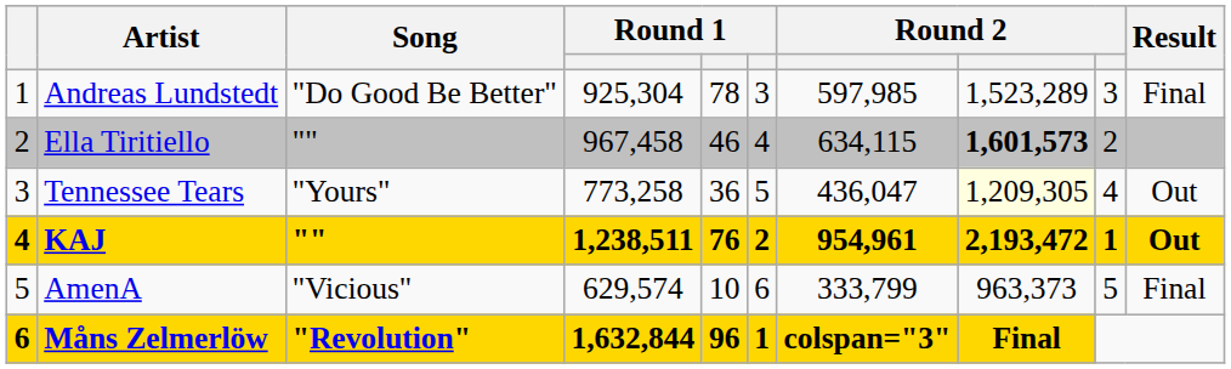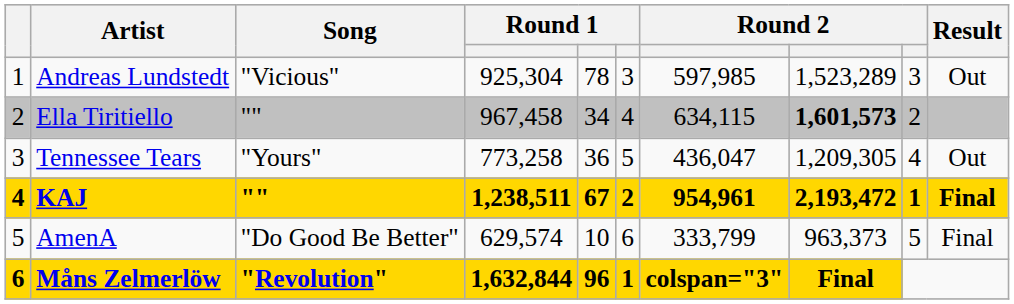Andreas Lundstedt | Song: "Do Good Be Better" -> "Vicious"
Andreas Lundstedt | Result: Final -> Out
Ella Tiritiello | column 5: 46 -> 34
Tennessee Tears | column 8: lightyellow background -> no background
KAJ | column 5: 76 -> 67
KAJ | Result: Out -> Final
AmenA | Song: "Vicious" -> "Do Good Be Better"
